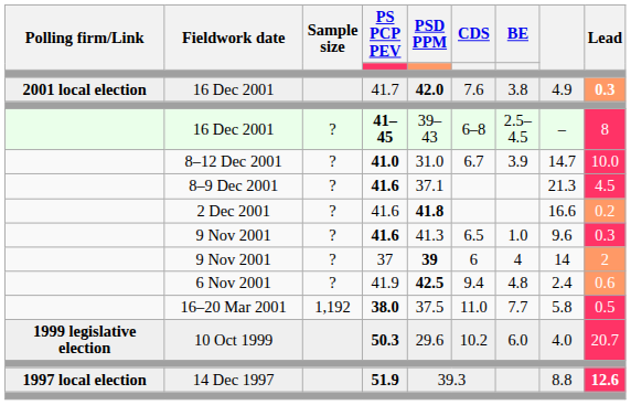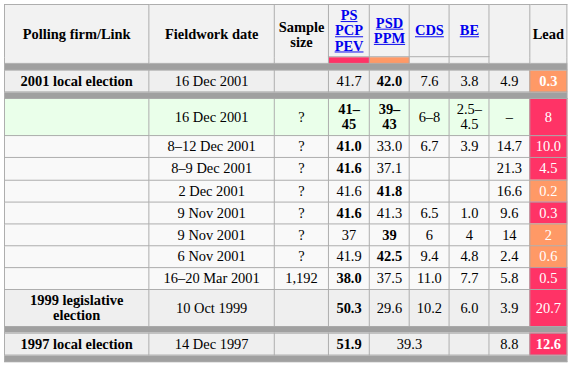16 Dec 2001 / 41–45 | PSD PPM: normal -> bold
8–12 Dec 2001 | PSD PPM: 31.0 -> 33.0
10 Oct 1999 | column 8: 4.0 -> 3.9
